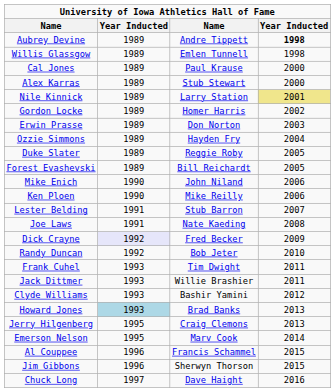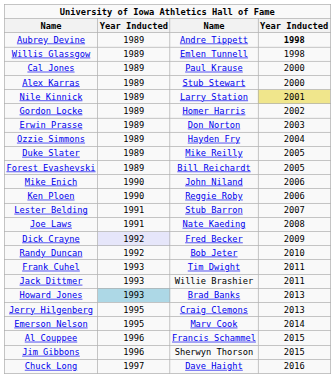Duke Slater | column 3: Reggie Roby -> Mike Reilly
Ken Ploen | column 3: Mike Reilly -> Reggie Roby
- row: Clyde Williams | 1993 | Bashir Yamini | 2012
